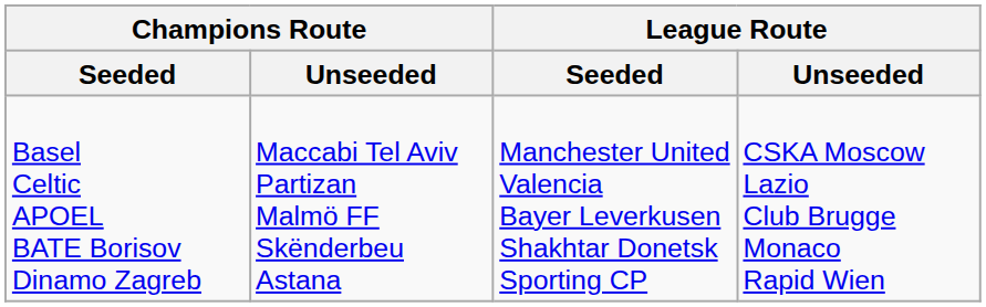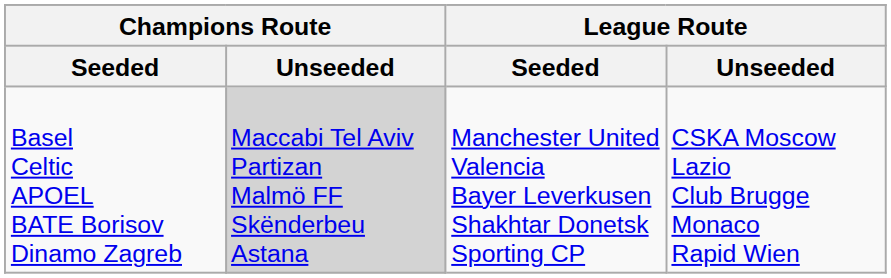Basel Celtic APOEL BATE Borisov Dinamo Zagreb | Champions Route / Unseeded: no background -> lightgrey background
